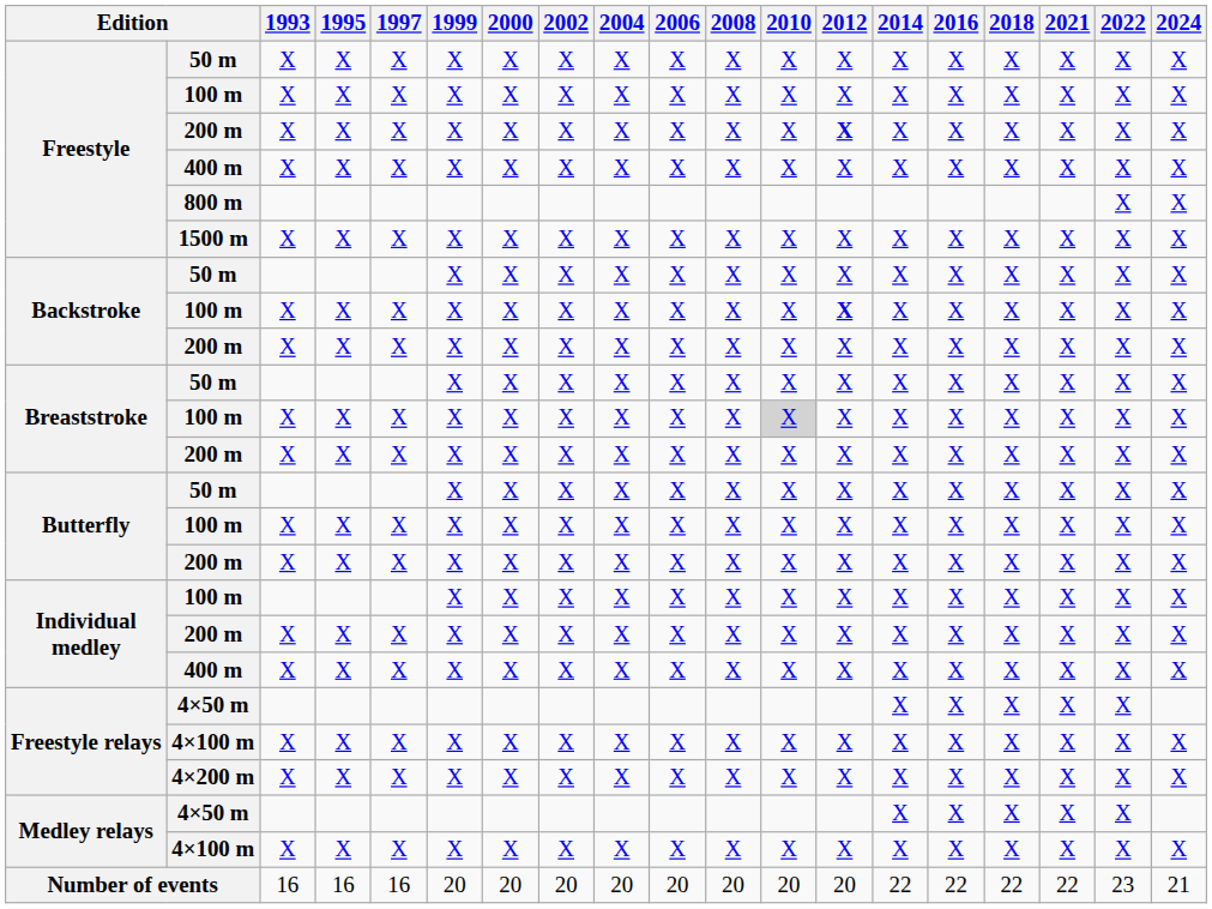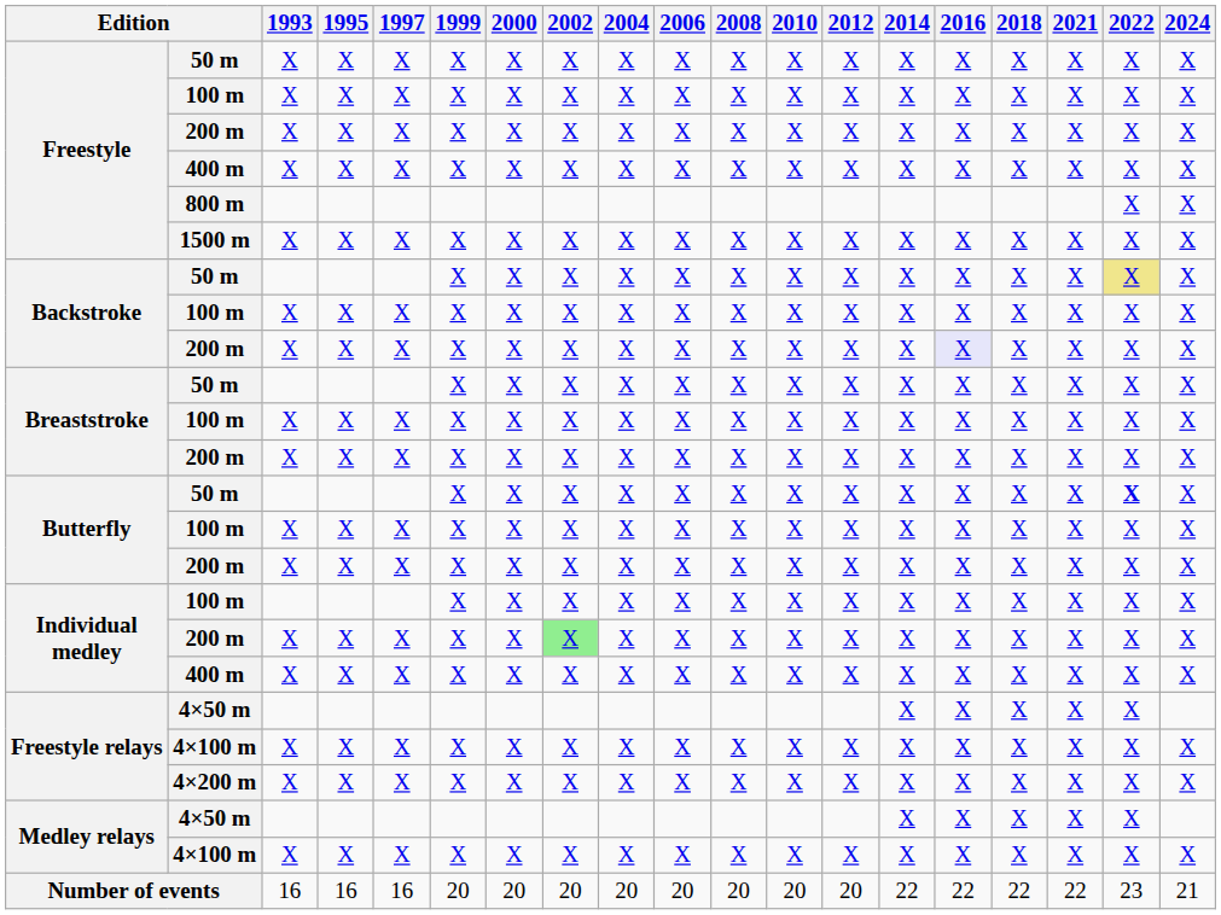Freestyle / 200 m | 2012: bold -> normal
Backstroke / 50 m | 2022: no background -> khaki background
Backstroke / 100 m | 2012: bold -> normal
Backstroke / 200 m | 2016: no background -> lavender background
Breaststroke / 100 m | 2010: lightgrey background -> no background
Butterfly / 50 m | 2022: normal -> bold
Individual medley / 200 m | 2002: no background -> lightgreen background
